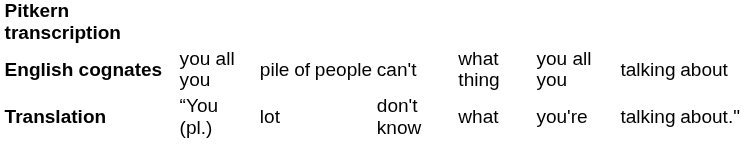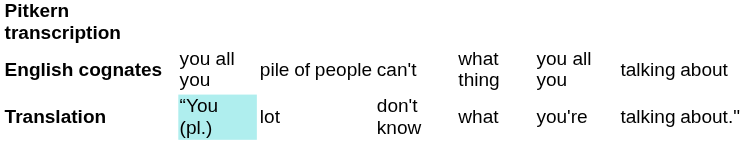Translation | column 2: no background -> paleturquoise background
